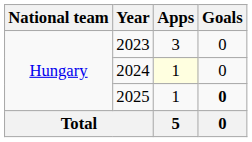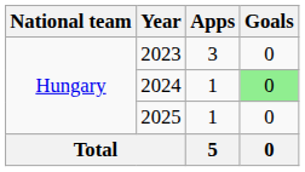2024 | Apps: lightyellow background -> no background
2024 | Goals: no background -> lightgreen background
2025 | Goals: bold -> normal
